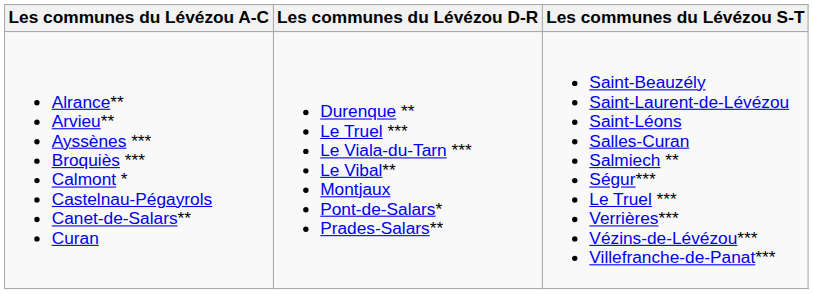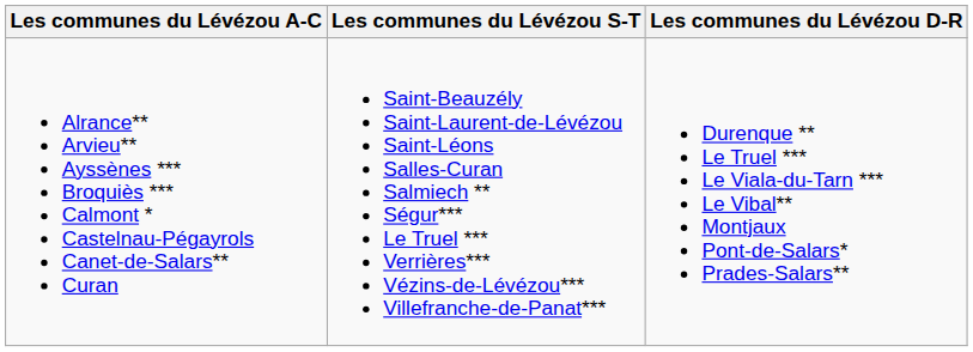columns swapped: Les communes du Lévézou D-R <-> Les communes du Lévézou S-T
